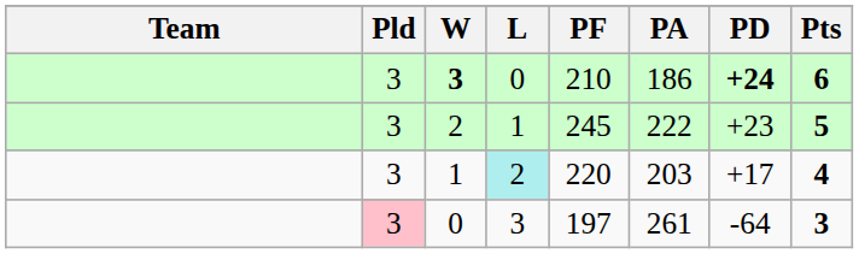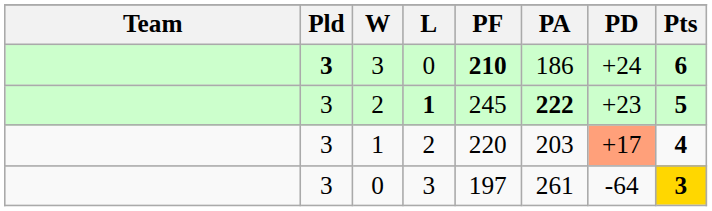row 2 | Pld: normal -> bold
row 2 | W: bold -> normal
row 2 | PF: normal -> bold
row 2 | PD: bold -> normal
row 3 | L: normal -> bold
row 3 | PA: normal -> bold
row 4 | L: paleturquoise background -> no background
row 4 | PD: no background -> lightsalmon background
row 5 | Pld: pink background -> no background
row 5 | Pts: no background -> gold background
